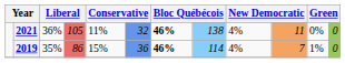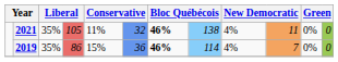2021 | column 3: 36% -> 35%
2019 | column 11: 1% -> 0%
